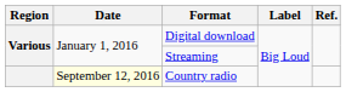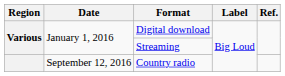Country radio | Date: lightyellow background -> no background
